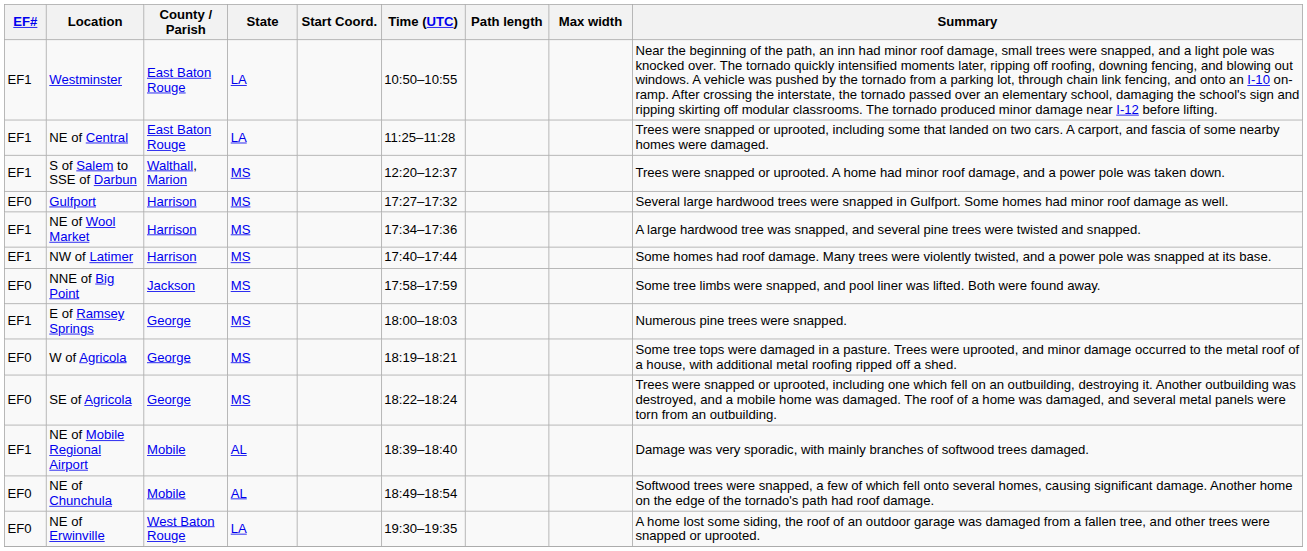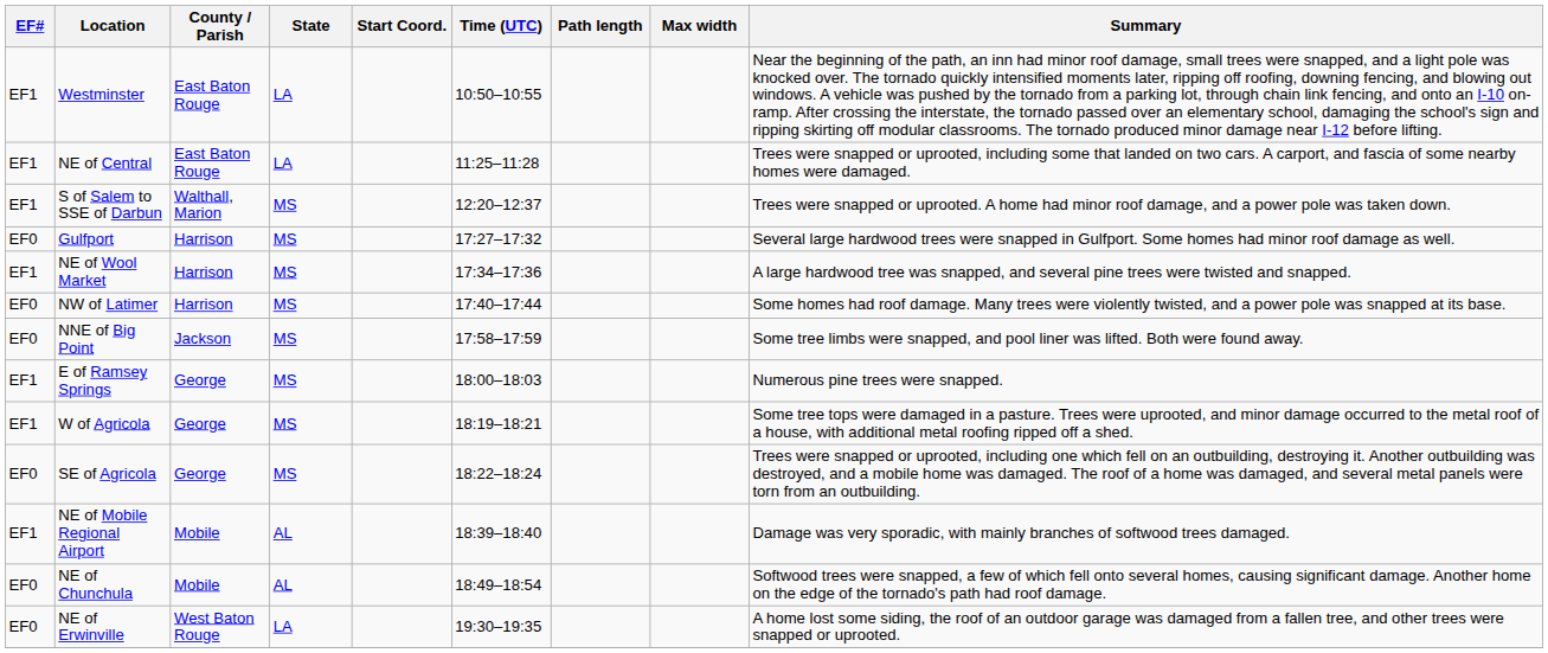NW of Latimer | EF#: EF1 -> EF0
W of Agricola | EF#: EF0 -> EF1
